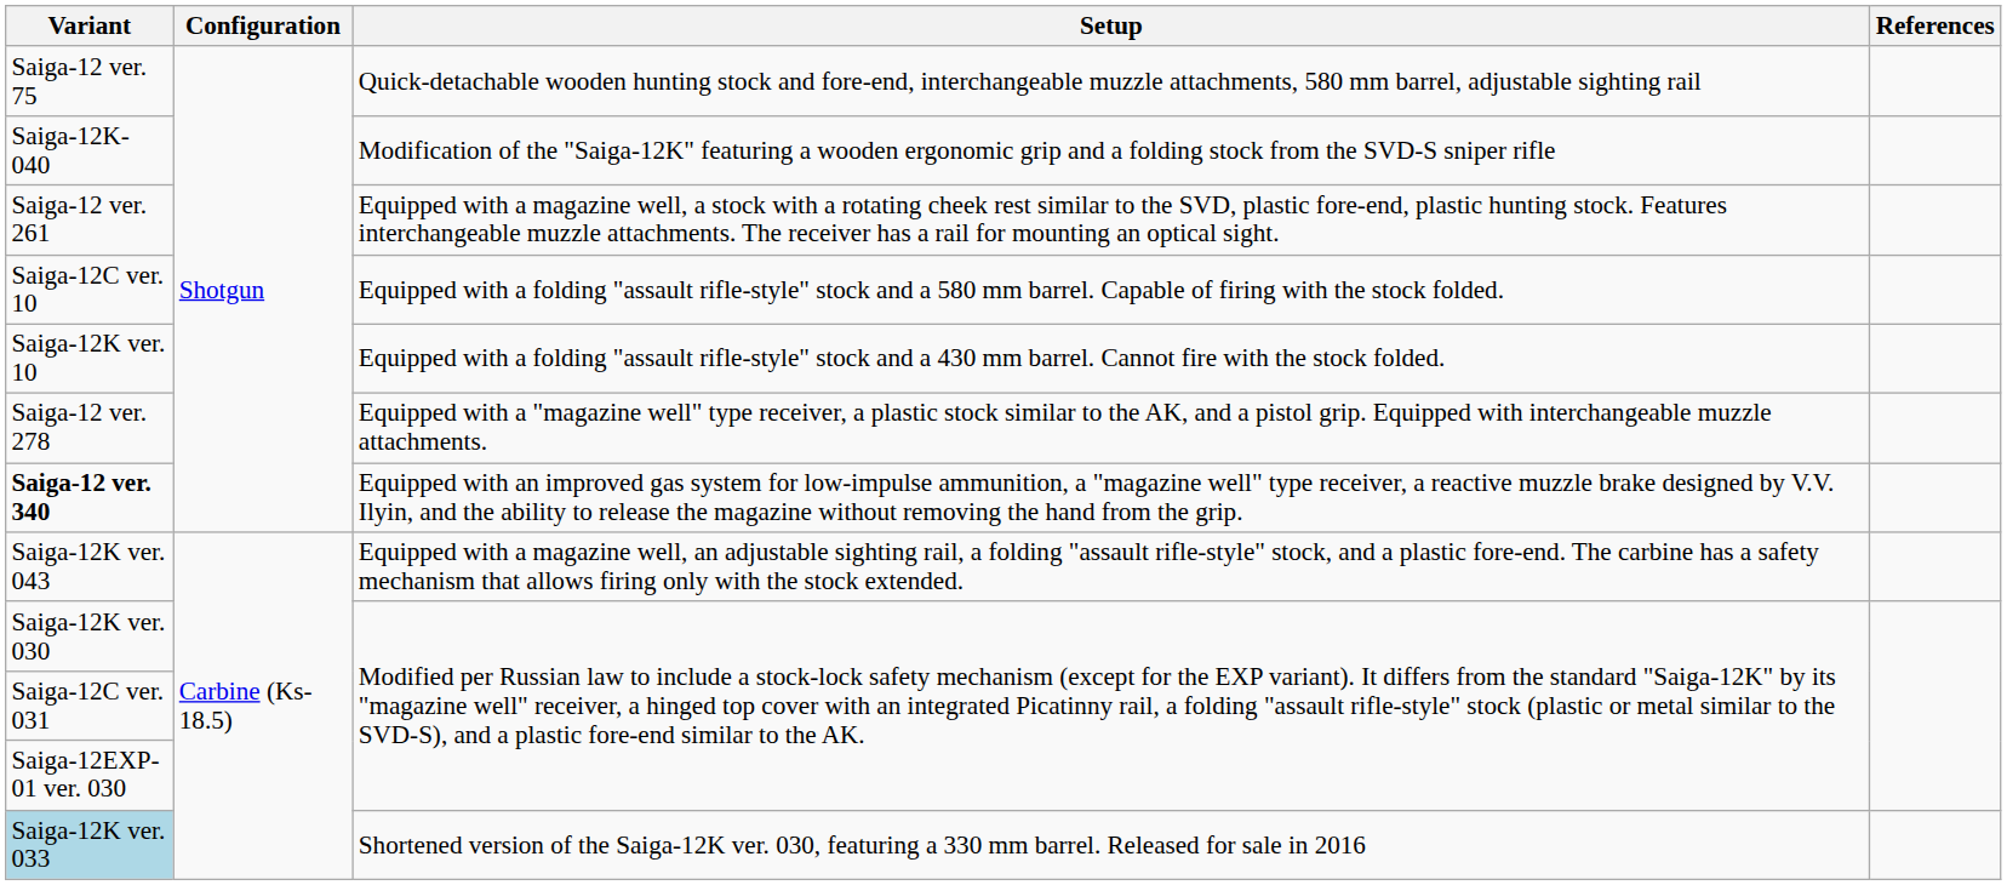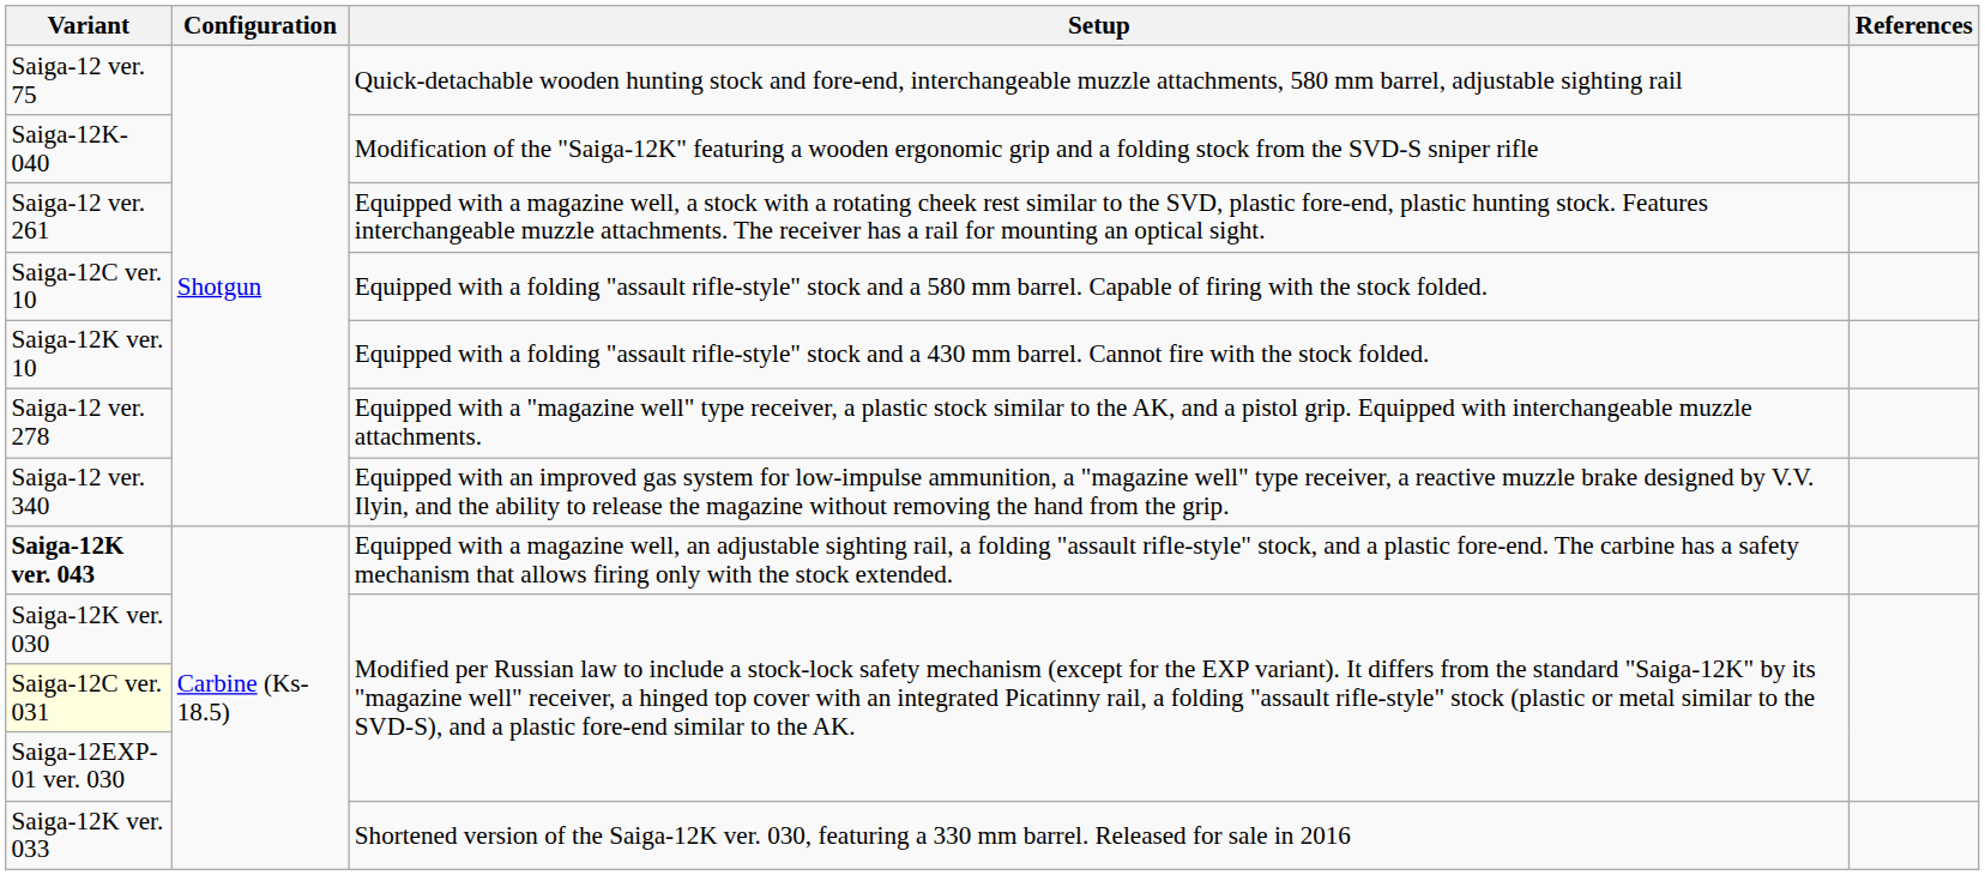Saiga-12 ver. 340 | Variant: bold -> normal
Saiga-12K ver. 043 | Variant: normal -> bold
Saiga-12C ver. 031 | Variant: no background -> lightyellow background
Saiga-12K ver. 033 | Variant: lightblue background -> no background
